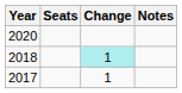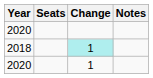row 4 | Year: 2017 -> 2020
